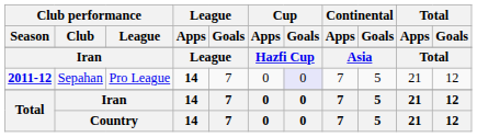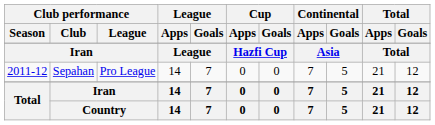Sepahan | Club performance / Season: bold -> normal
Sepahan | League / Apps: bold -> normal
Sepahan | Cup / Goals: lavender background -> no background
